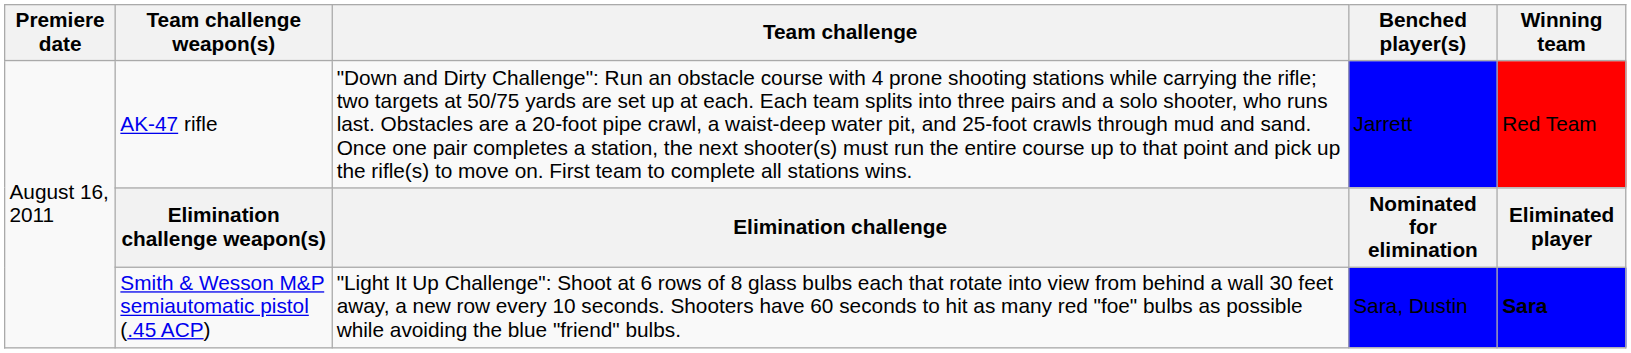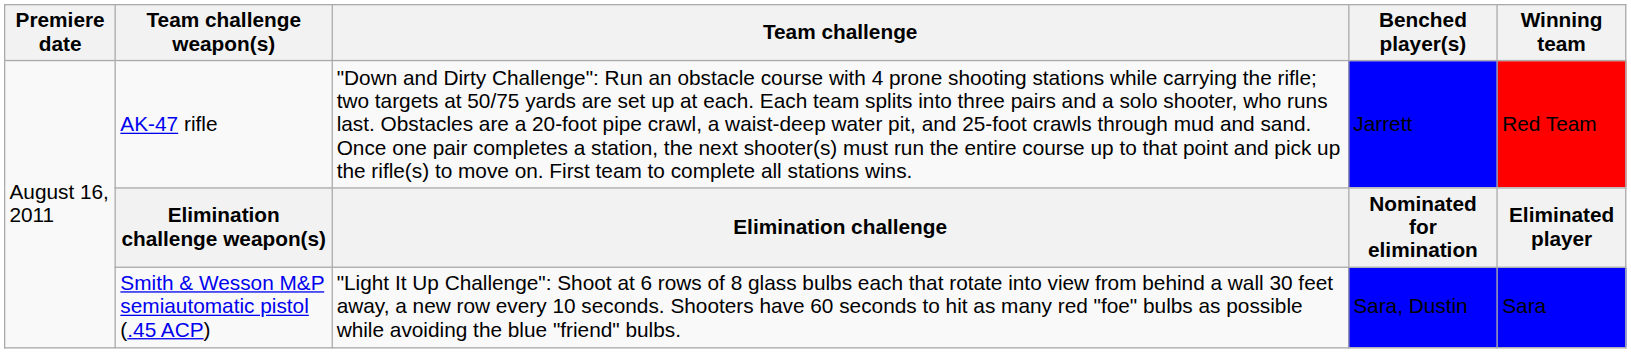Smith & Wesson M&P semiautomatic pistol (.45 ACP) | Winning team: bold -> normal
